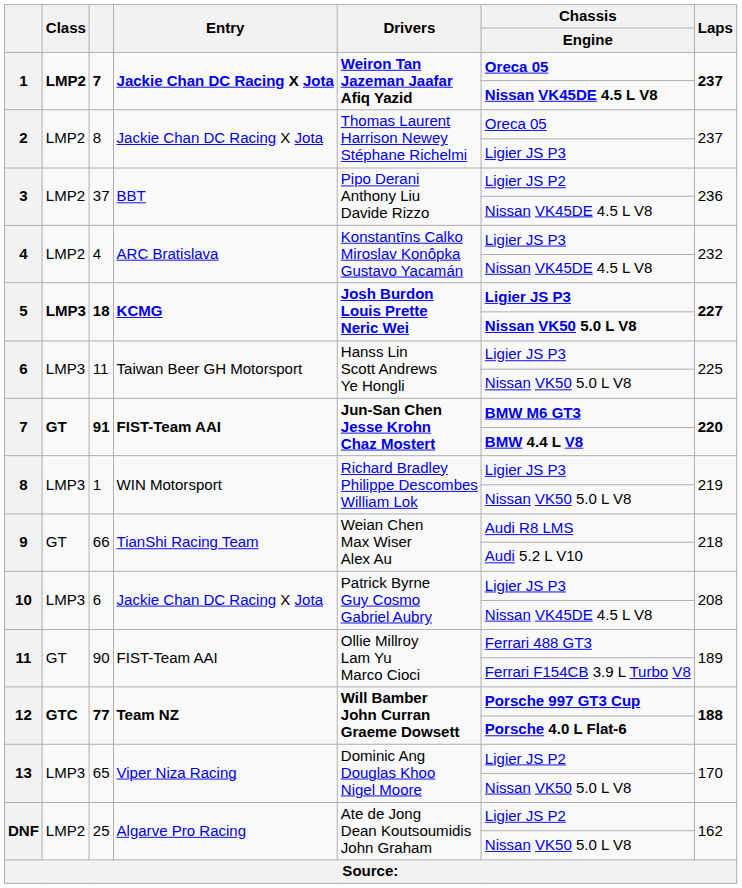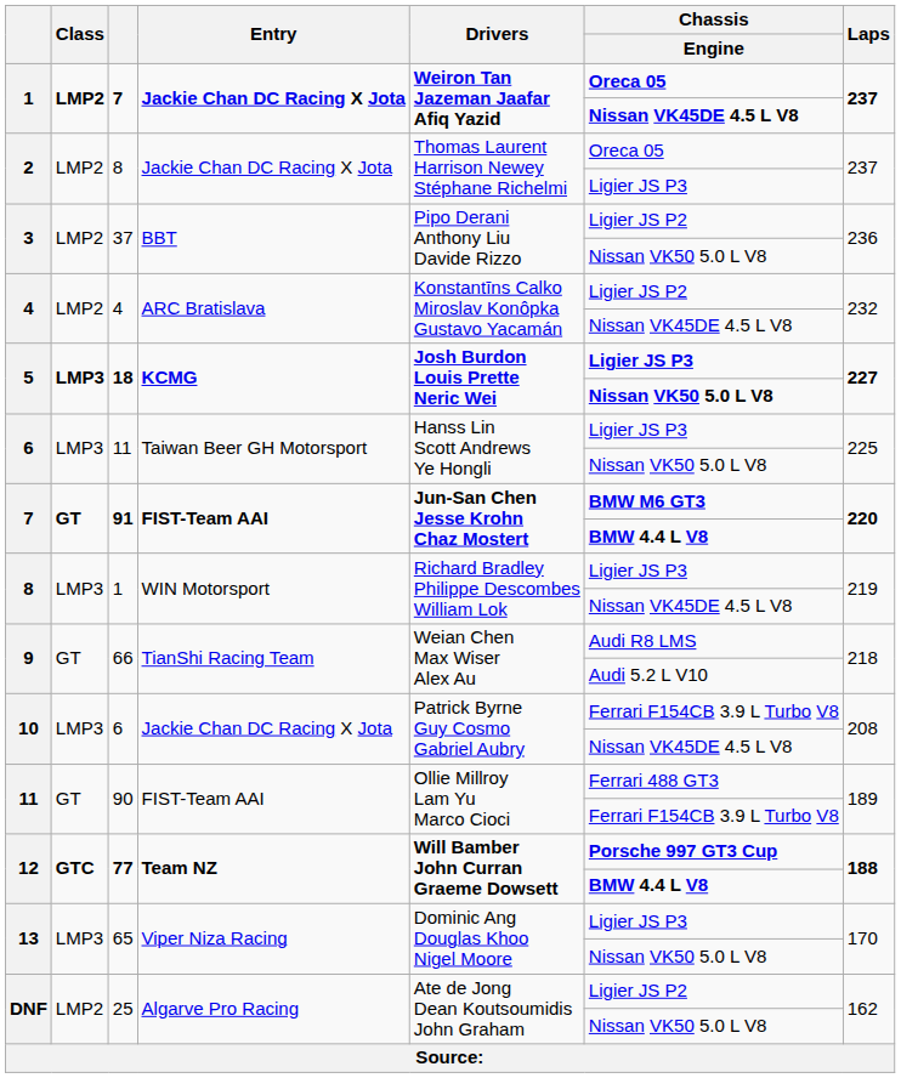row 8 | Chassis / Engine: Nissan VK45DE 4.5 L V8 -> Nissan VK50 5.0 L V8
row 9 | Chassis / Engine: Ligier JS P3 -> Ligier JS P2
row 18 | Chassis / Engine: Nissan VK50 5.0 L V8 -> Nissan VK45DE 4.5 L V8
row 21 | Chassis / Engine: Ligier JS P3 -> Ferrari F154CB 3.9 L Turbo V8
row 26 | Chassis / Engine: Porsche 4.0 L Flat-6 -> BMW 4.4 L V8
row 27 | Chassis / Engine: Ligier JS P2 -> Ligier JS P3
